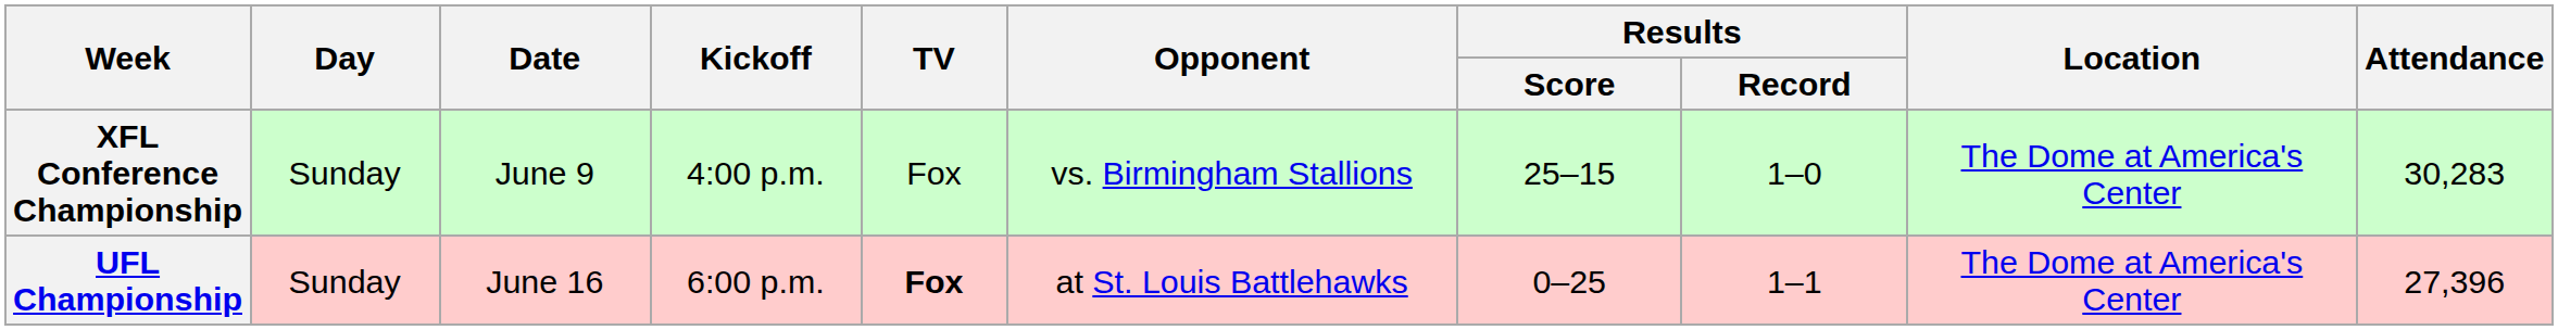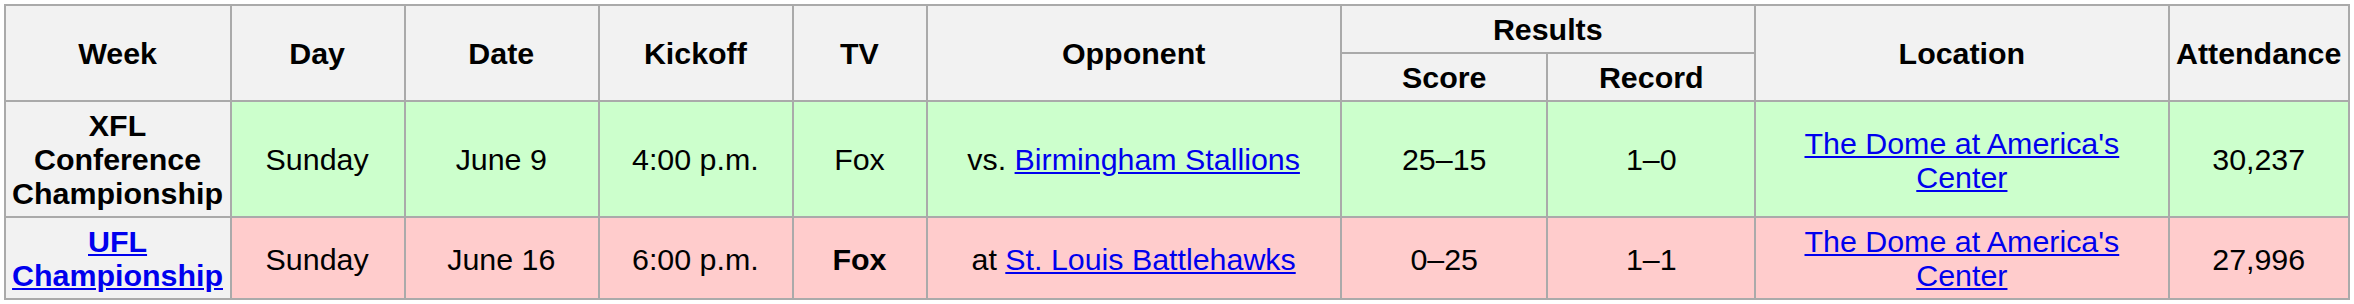XFL Conference Championship | Attendance: 30,283 -> 30,237
UFL Championship | Attendance: 27,396 -> 27,996
